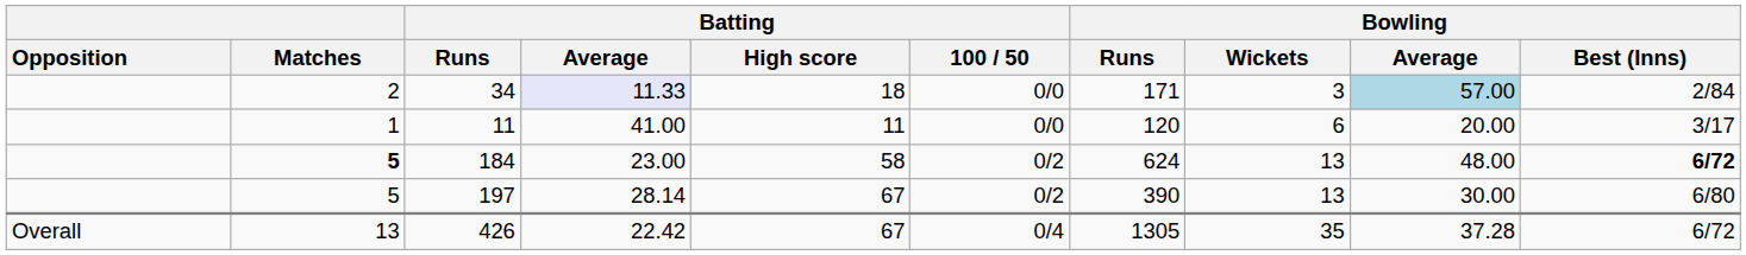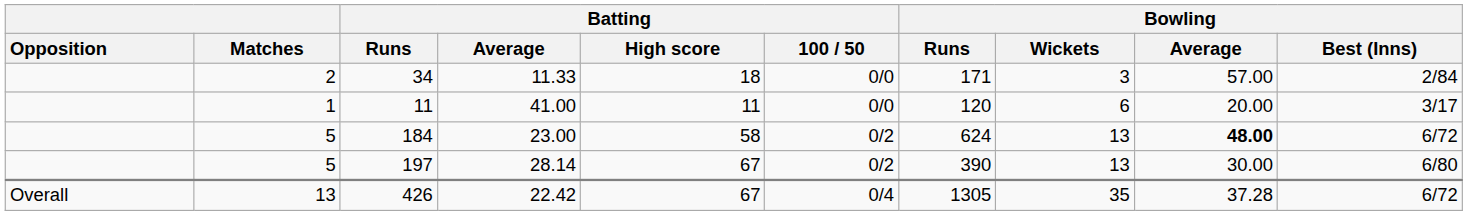34 | Batting / Average: lavender background -> no background
34 | Bowling / Average: lightblue background -> no background
184 | Matches: bold -> normal
184 | Bowling / Average: normal -> bold
184 | Bowling / Best (Inns): bold -> normal
